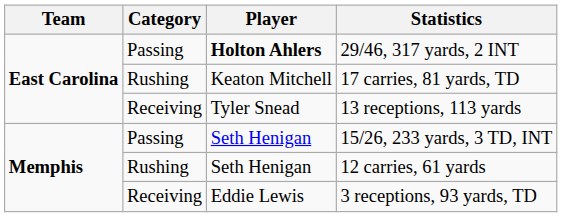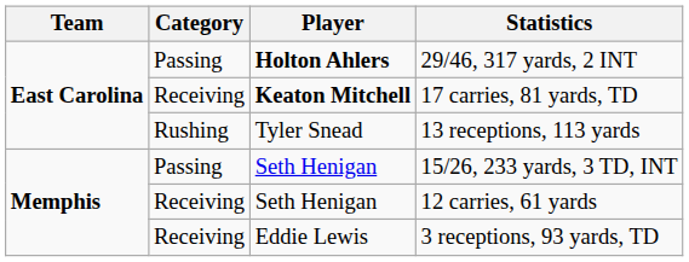17 carries, 81 yards, TD | Category: Rushing -> Receiving
17 carries, 81 yards, TD | Player: normal -> bold
13 receptions, 113 yards | Category: Receiving -> Rushing
12 carries, 61 yards | Category: Rushing -> Receiving
